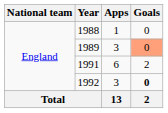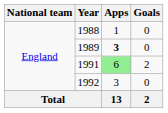1989 | Apps: normal -> bold
1989 | Goals: lightsalmon background -> no background
1991 | Apps: no background -> lightgreen background
1992 | Goals: bold -> normal
